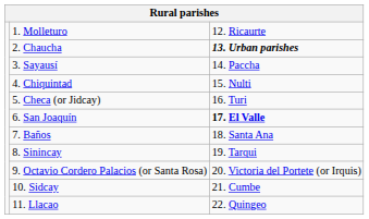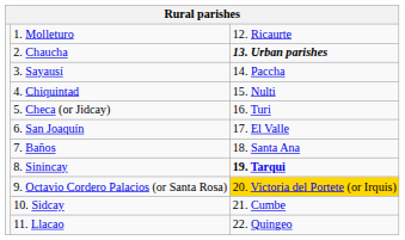6. San Joaquín | column 3: bold -> normal
8. Sinincay | column 3: normal -> bold
9. Octavio Cordero Palacios (or Santa Rosa) | column 3: no background -> gold background
